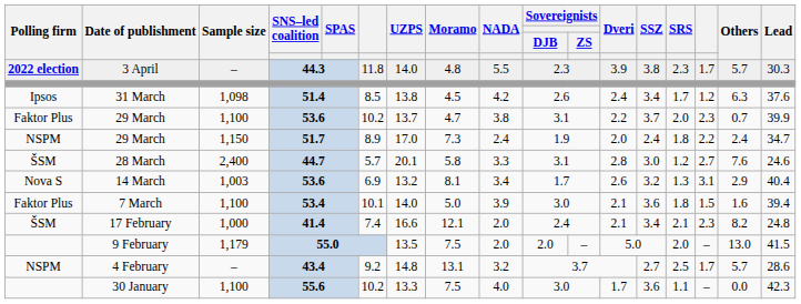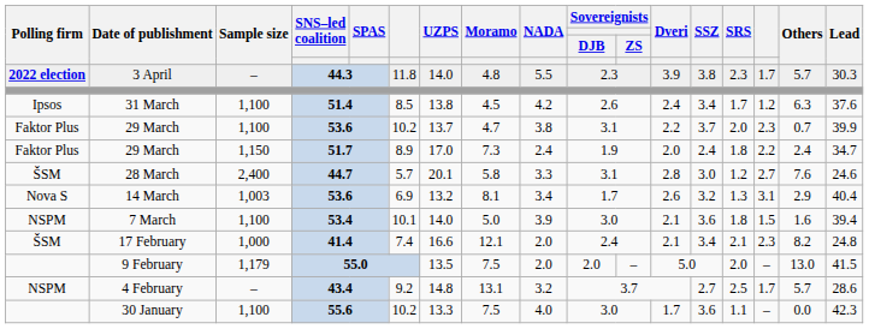31 March | Sample size: 1,098 -> 1,100
29 March / 51.7 | Polling firm: NSPM -> Faktor Plus
7 March | Polling firm: Faktor Plus -> NSPM
